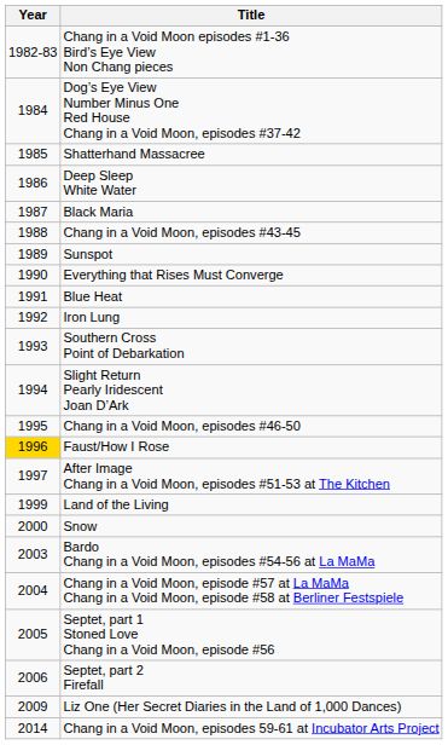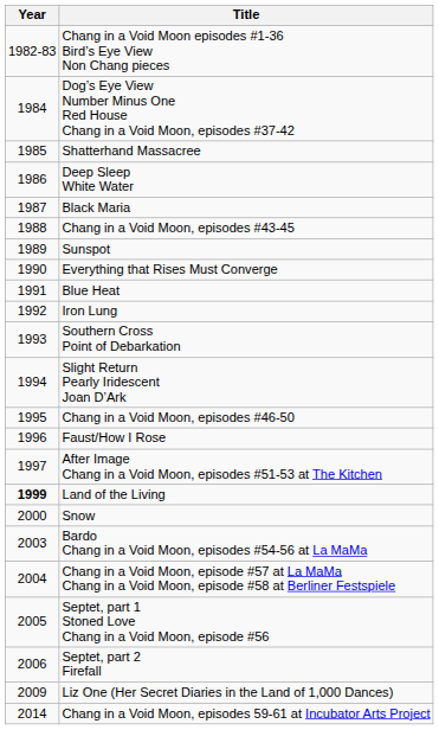Faust/How I Rose | Year: gold background -> no background
Land of the Living | Year: normal -> bold
